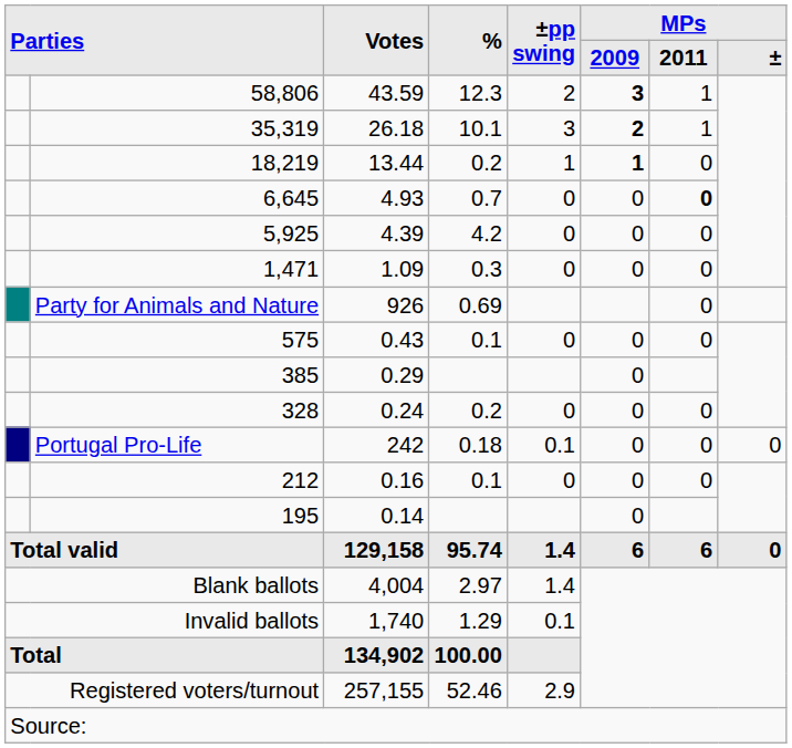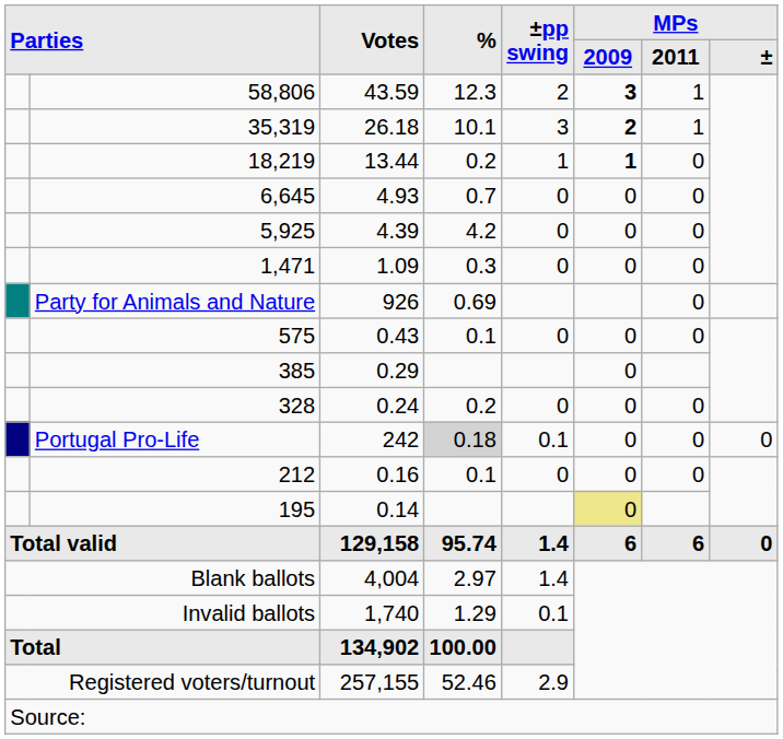6,645 | MPs / 2011: bold -> normal
Portugal Pro-Life | %: no background -> lightgrey background
195 | MPs / 2009: no background -> khaki background
